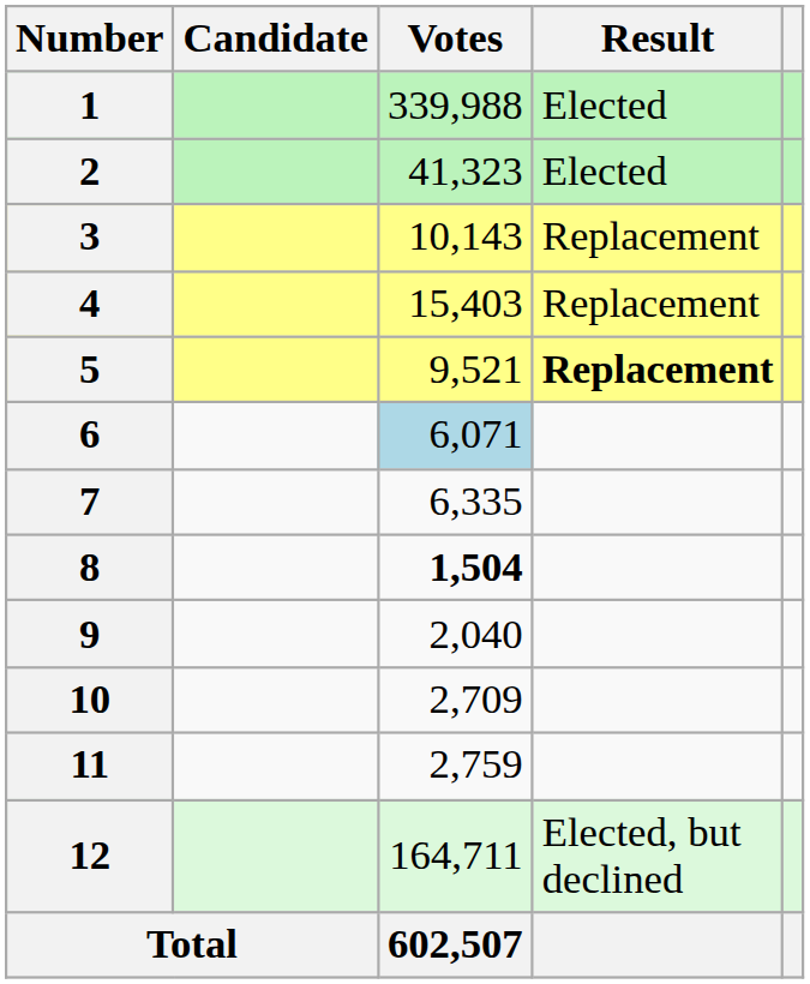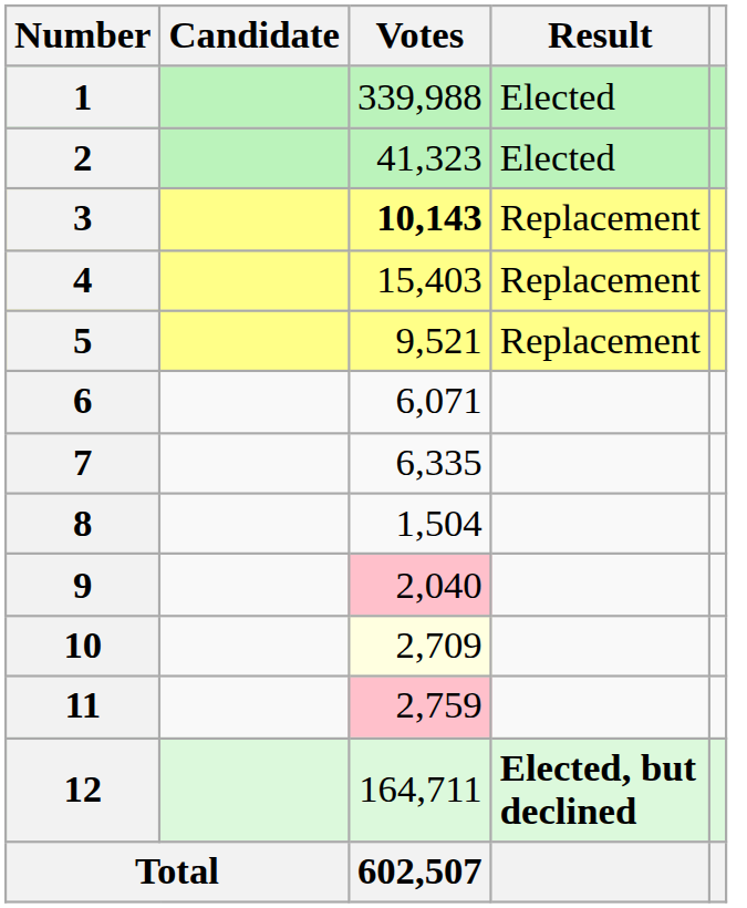3 | Votes: normal -> bold
5 | Result: bold -> normal
6 | Votes: lightblue background -> no background
8 | Votes: bold -> normal
9 | Votes: no background -> pink background
10 | Votes: no background -> lightyellow background
11 | Votes: no background -> pink background
12 | Result: normal -> bold
